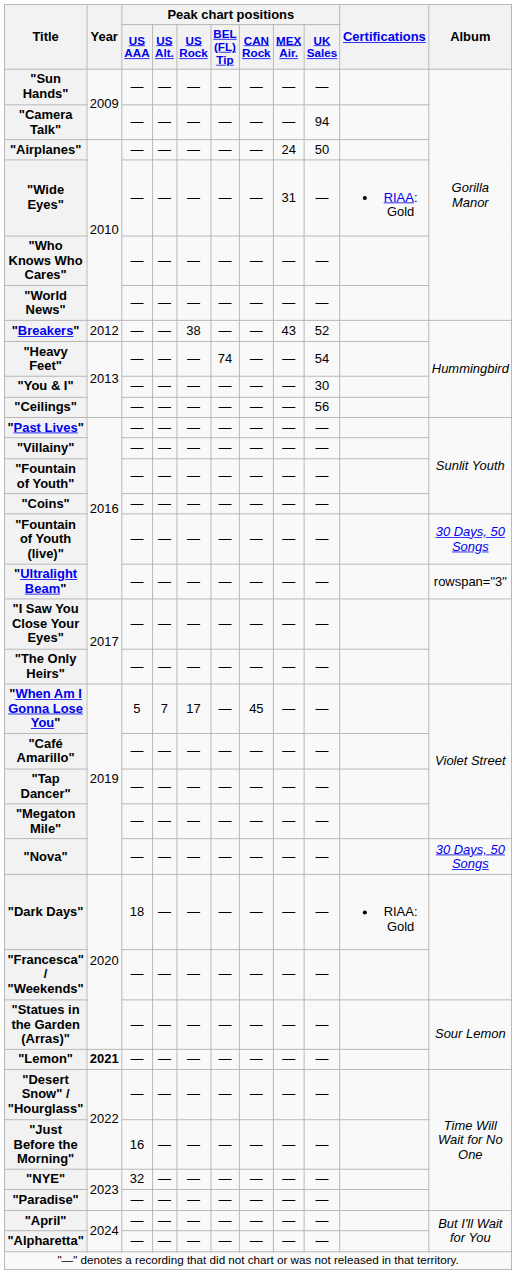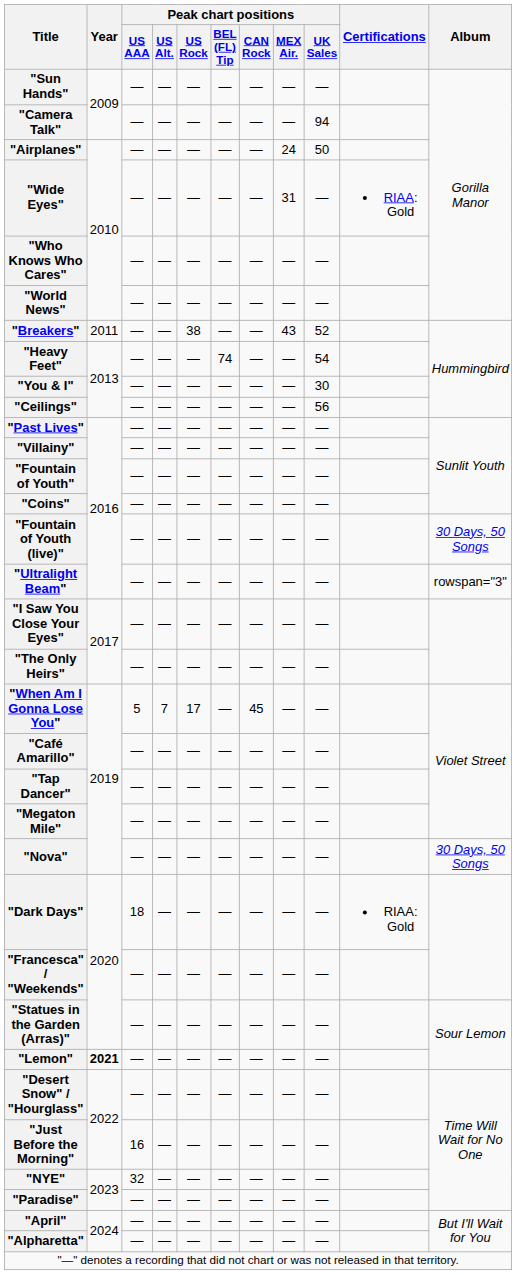"Breakers" | Year: 2012 -> 2011
